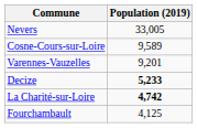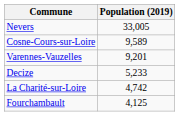Decize | Population (2019): bold -> normal
La Charité-sur-Loire | Population (2019): bold -> normal
